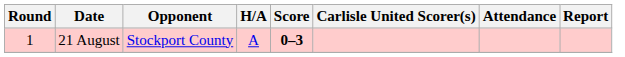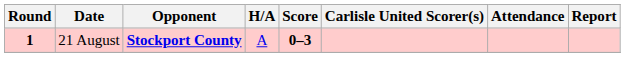21 August | Round: normal -> bold
21 August | Opponent: normal -> bold
